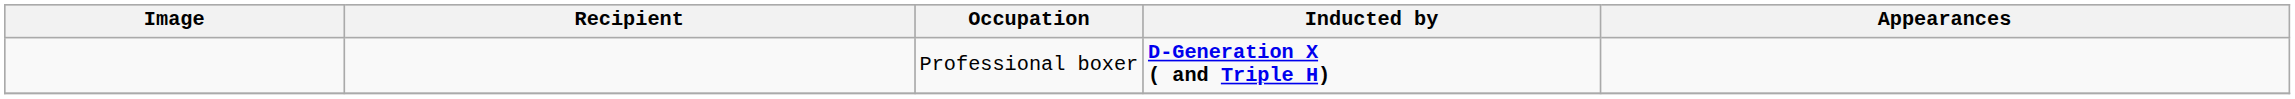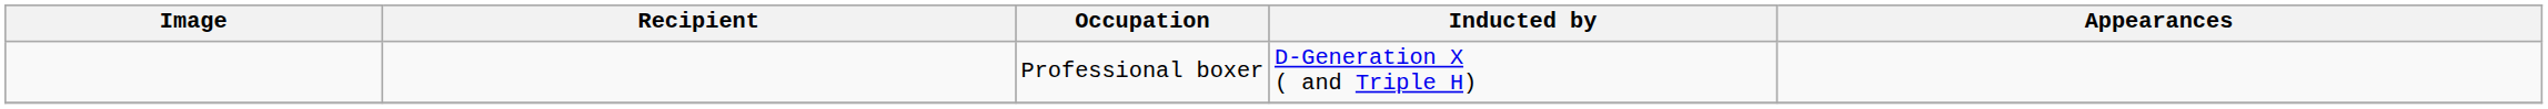Professional boxer | Inducted by: bold -> normal
